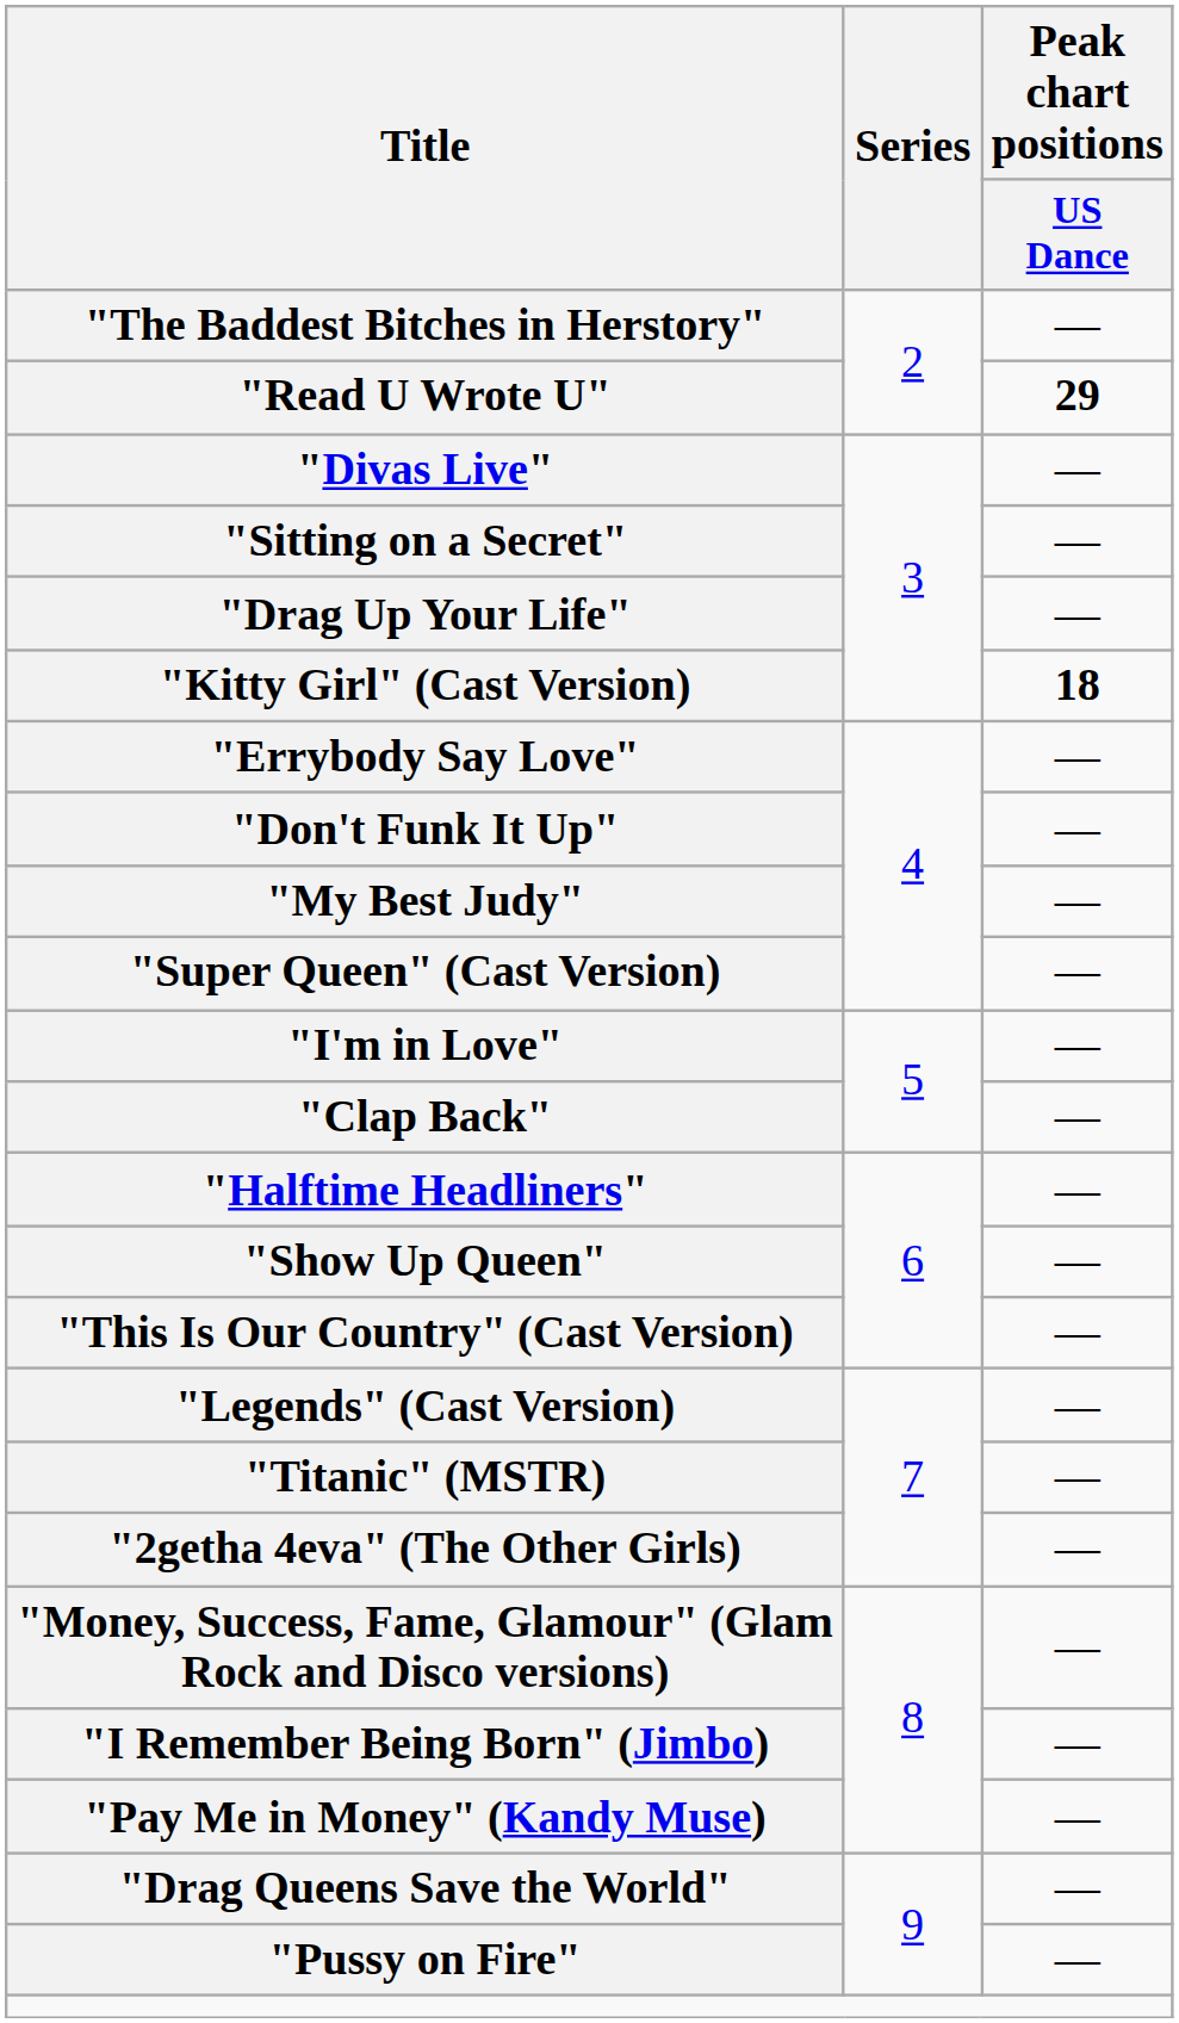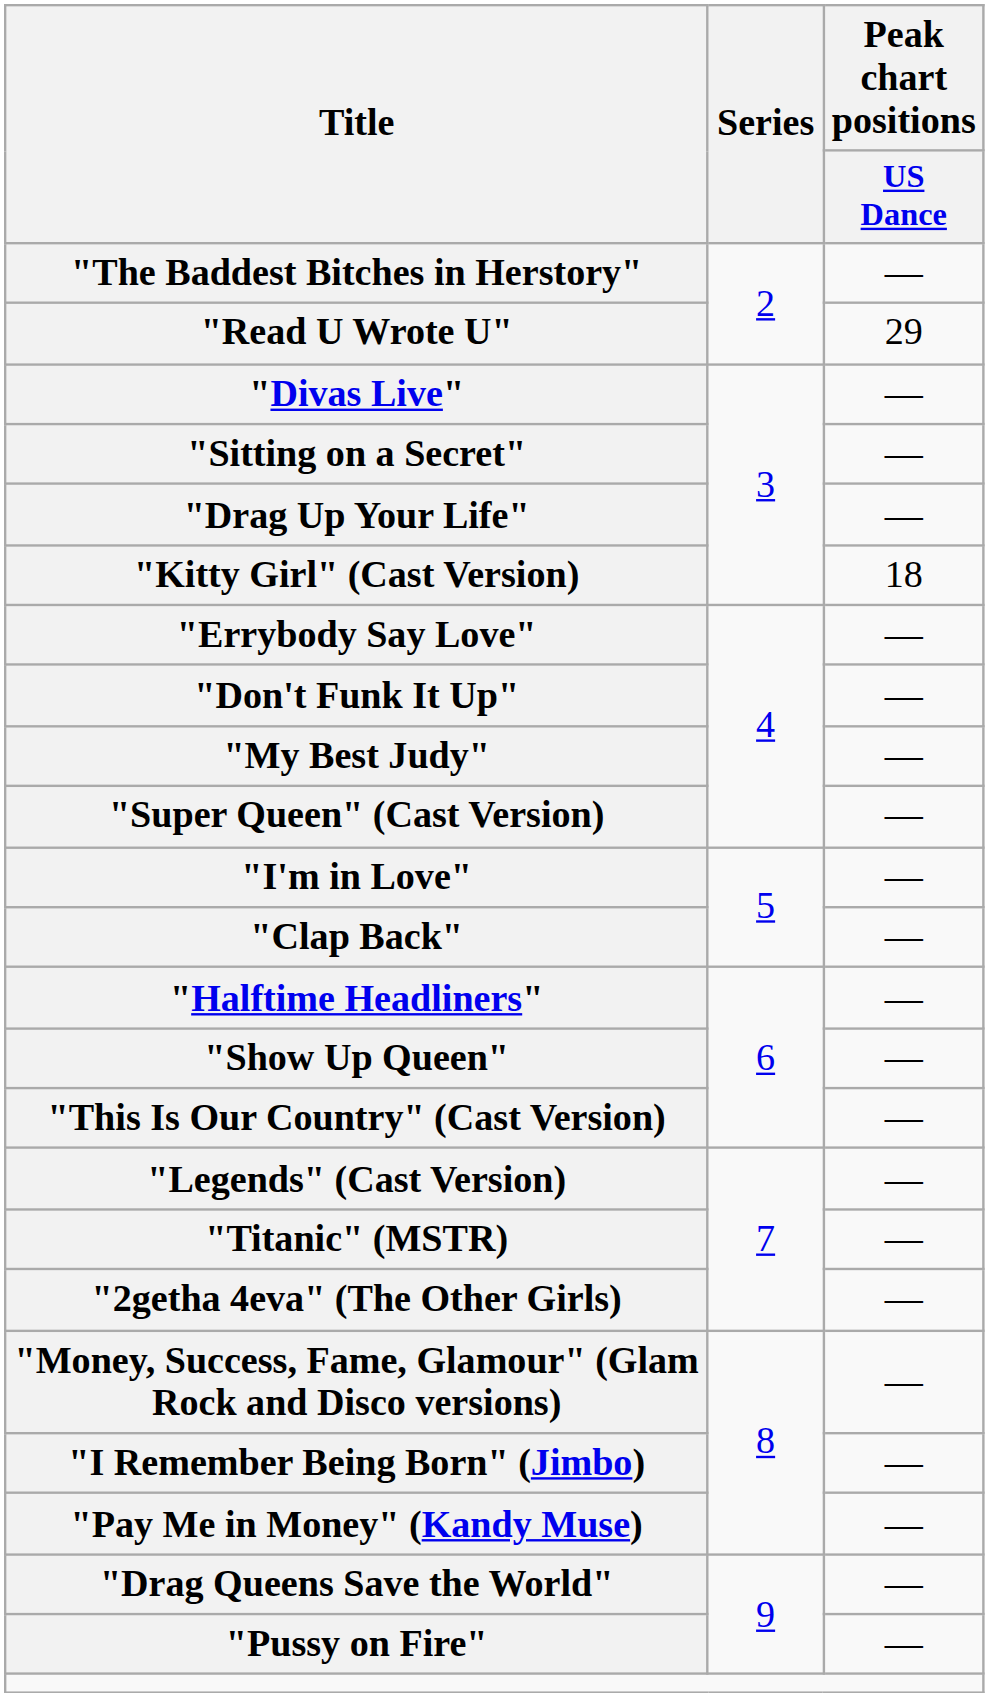"Read U Wrote U" | Peak chart positions / US Dance: bold -> normal
"Kitty Girl" (Cast Version) | Peak chart positions / US Dance: bold -> normal
